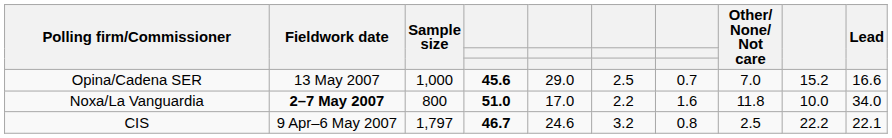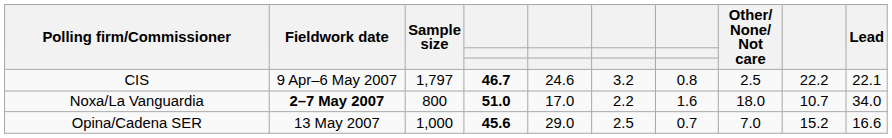rows swapped: Opina/Cadena SER <-> CIS
Noxa/La Vanguardia | Other/ None/ Not care: 11.8 -> 18.0
Noxa/La Vanguardia | column 9: 10.0 -> 10.7
